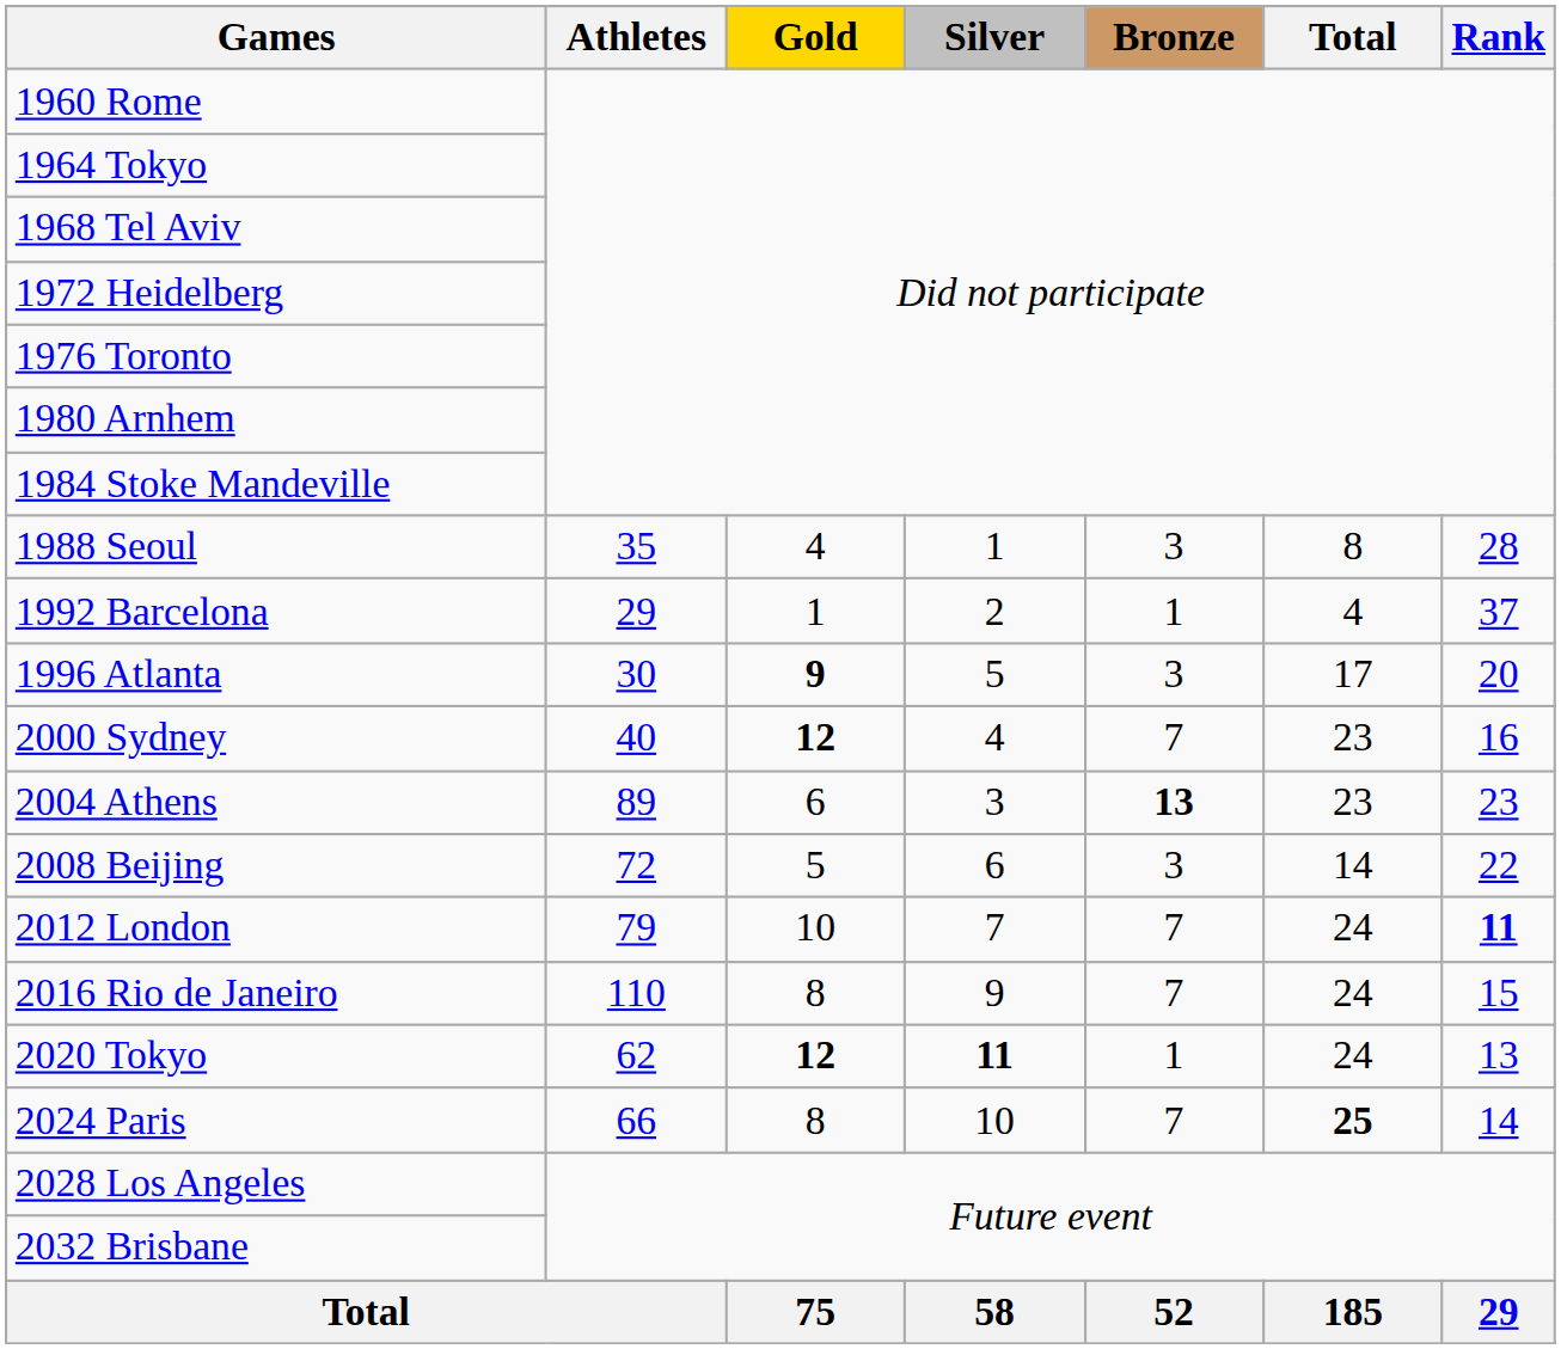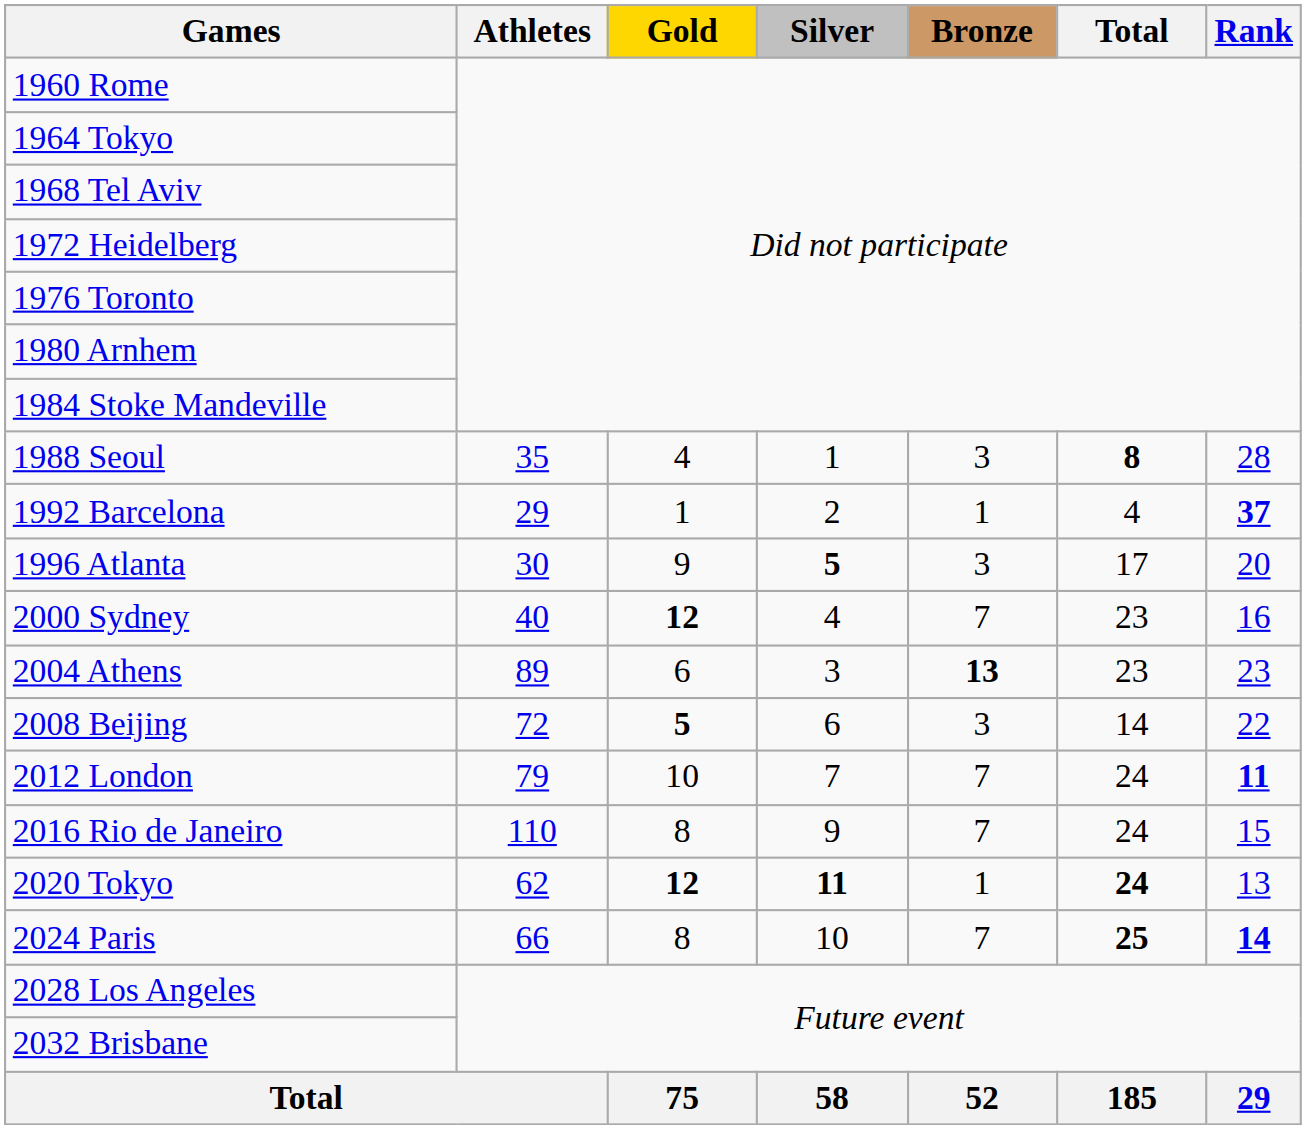1988 Seoul | Total: normal -> bold
1992 Barcelona | Rank: normal -> bold
1996 Atlanta | Gold: bold -> normal
1996 Atlanta | Silver: normal -> bold
2008 Beijing | Gold: normal -> bold
2020 Tokyo | Total: normal -> bold
2024 Paris | Rank: normal -> bold
